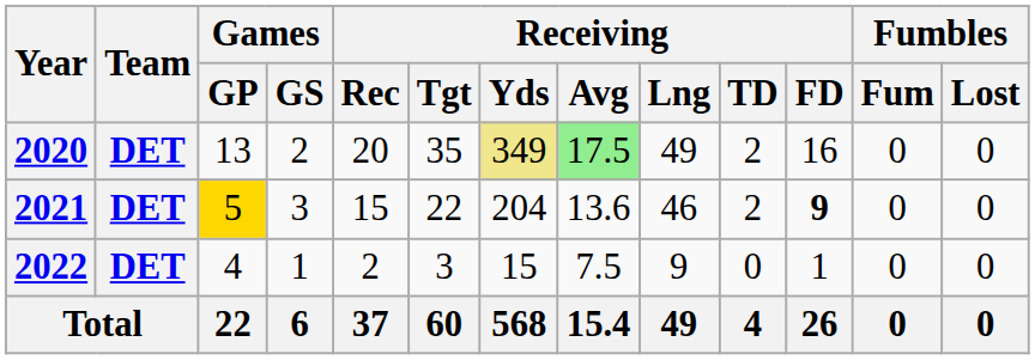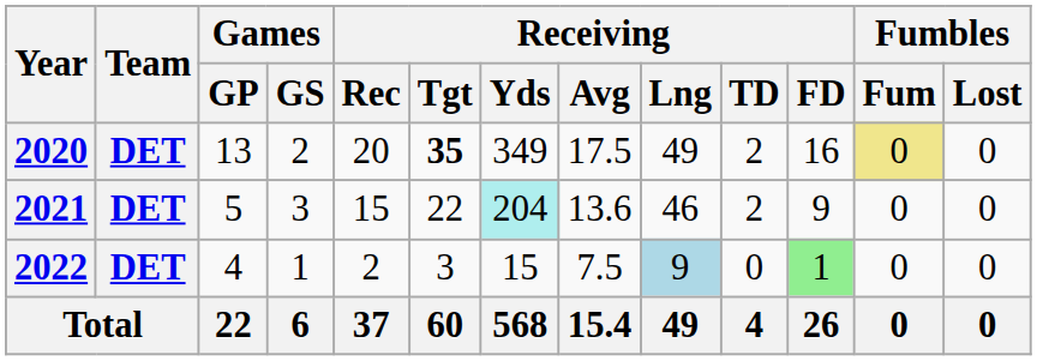2020 | Receiving / Tgt: normal -> bold
2020 | Receiving / Yds: khaki background -> no background
2020 | Receiving / Avg: lightgreen background -> no background
2020 | Fumbles / Fum: no background -> khaki background
2021 | Games / GP: gold background -> no background
2021 | Receiving / Yds: no background -> paleturquoise background
2021 | Receiving / FD: bold -> normal
2022 | Receiving / Lng: no background -> lightblue background
2022 | Receiving / FD: no background -> lightgreen background
